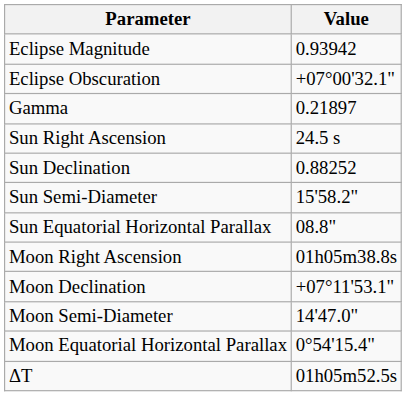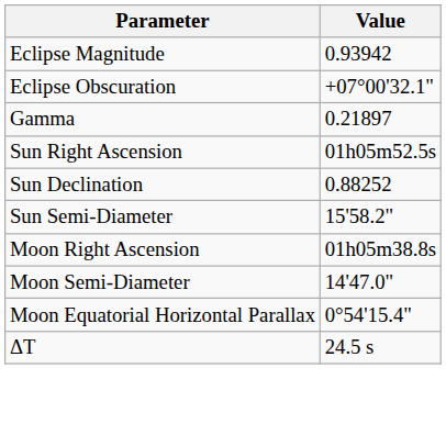Sun Right Ascension | Value: 24.5 s -> 01h05m52.5s
- row: Sun Equatorial Horizontal Parallax | 08.8"
- row: Moon Declination | +07°11'53.1"
ΔT | Value: 01h05m52.5s -> 24.5 s
